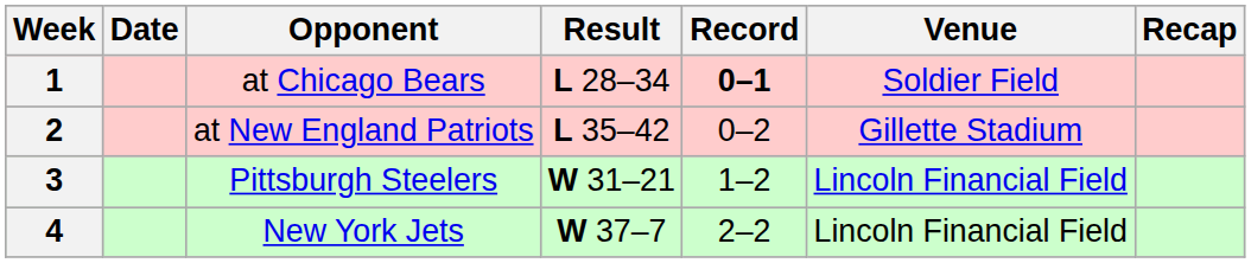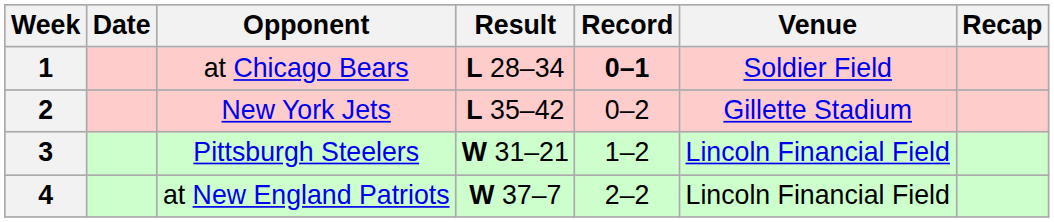2 | Opponent: at New England Patriots -> New York Jets
4 | Opponent: New York Jets -> at New England Patriots
